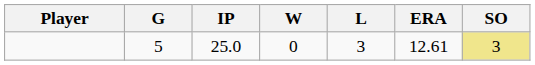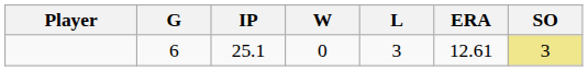row 2 | G: 5 -> 6
row 2 | IP: 25.0 -> 25.1
